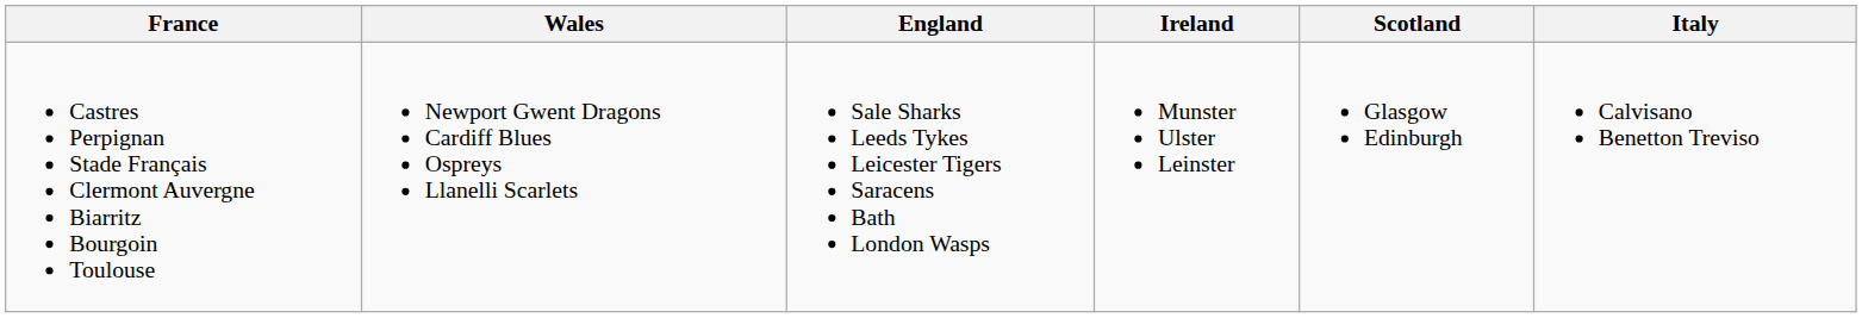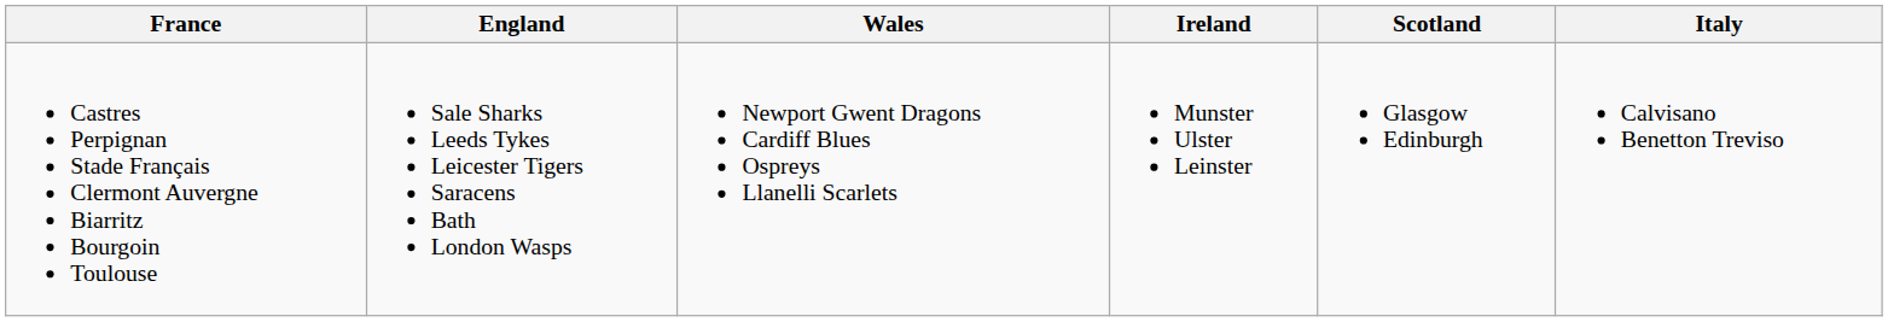columns swapped: England <-> Wales
